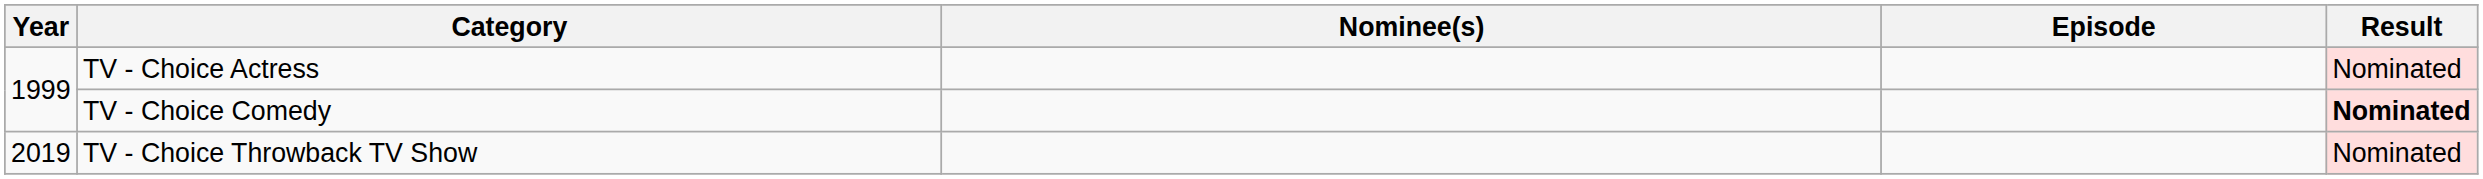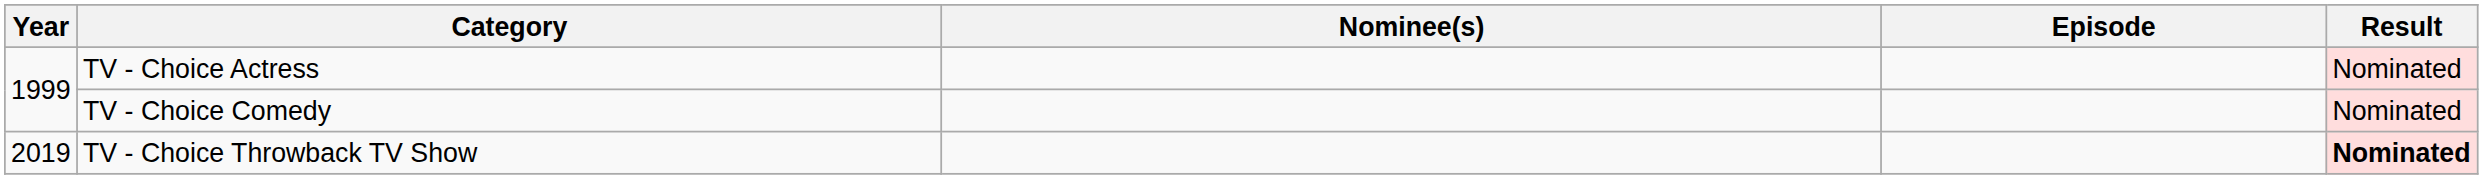TV - Choice Comedy | Result: bold -> normal
TV - Choice Throwback TV Show | Result: normal -> bold
